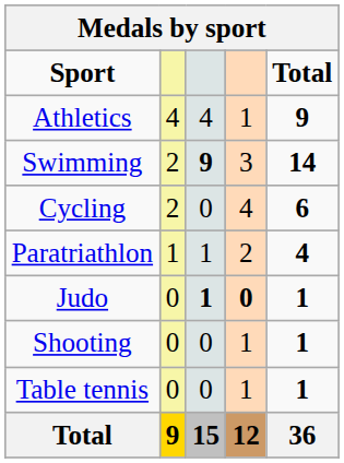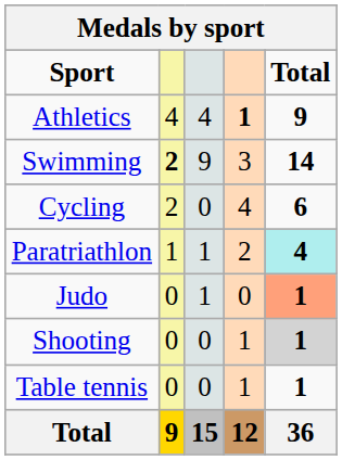Athletics | column 4: normal -> bold
Swimming | column 2: normal -> bold
Swimming | column 3: bold -> normal
Paratriathlon | Total: no background -> paleturquoise background
Judo | column 3: bold -> normal
Judo | column 4: bold -> normal
Judo | Total: no background -> lightsalmon background
Shooting | Total: no background -> lightgrey background
